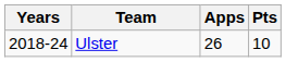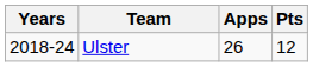Ulster | Pts: 10 -> 12
